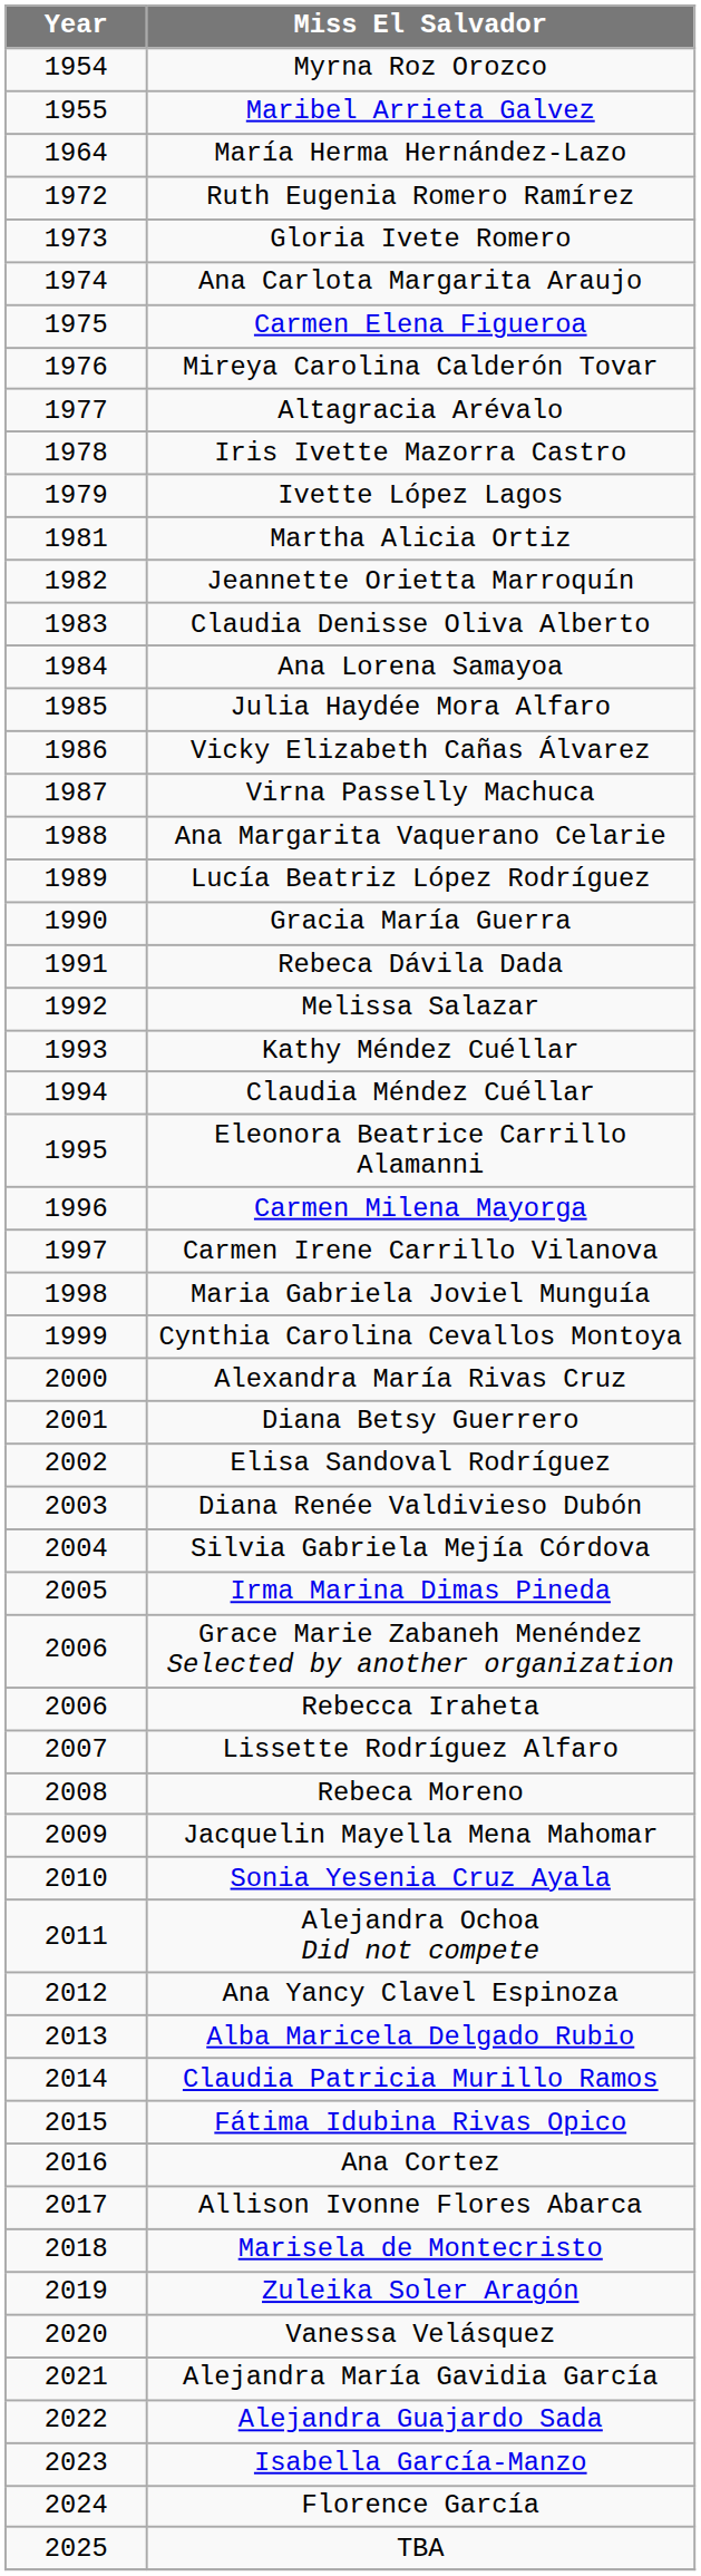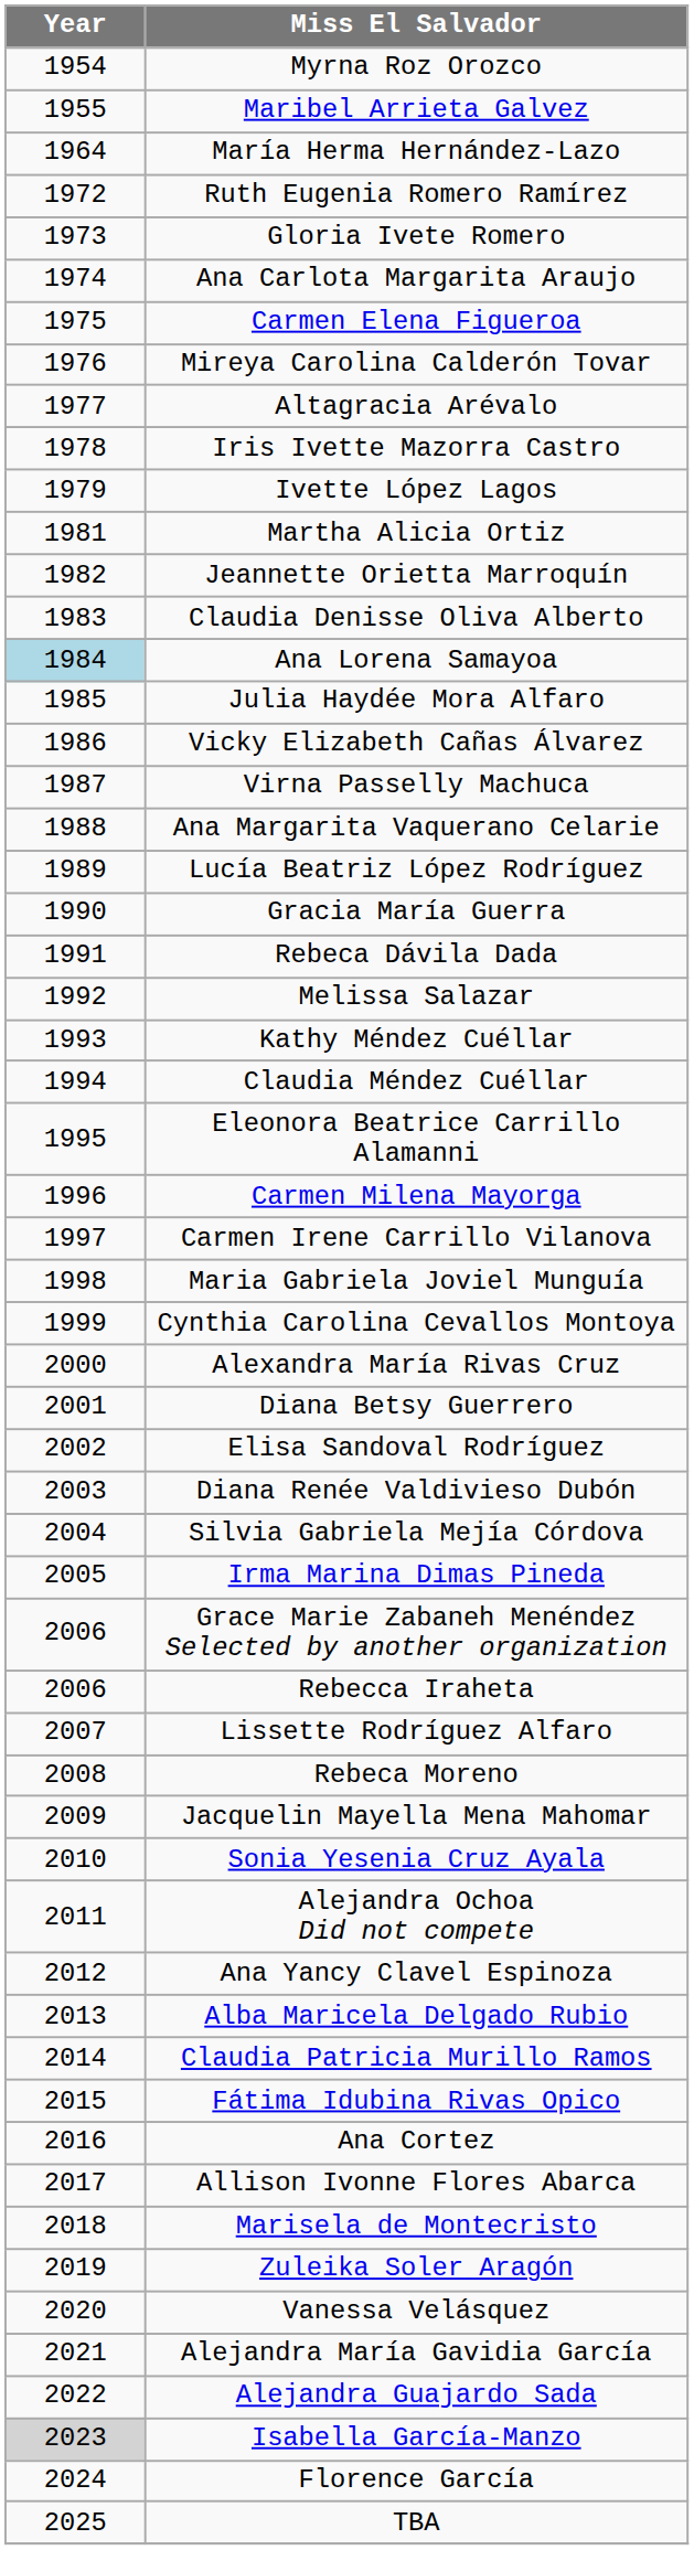Ana Lorena Samayoa | Year: no background -> lightblue background
Isabella García-Manzo | Year: no background -> lightgrey background
